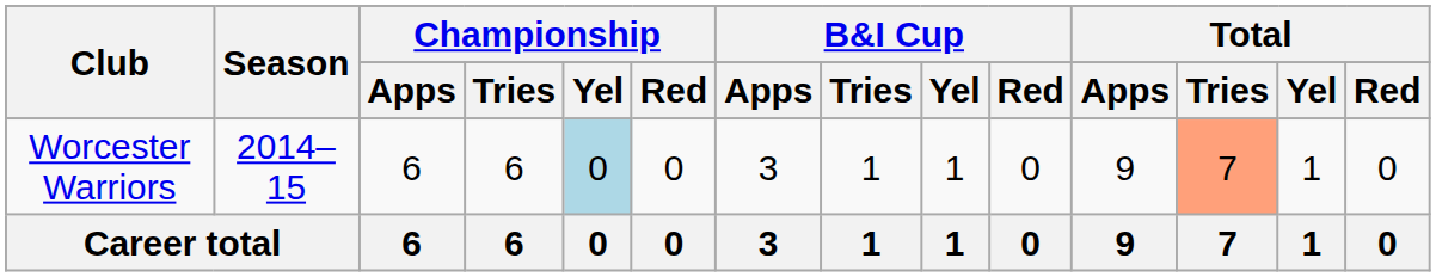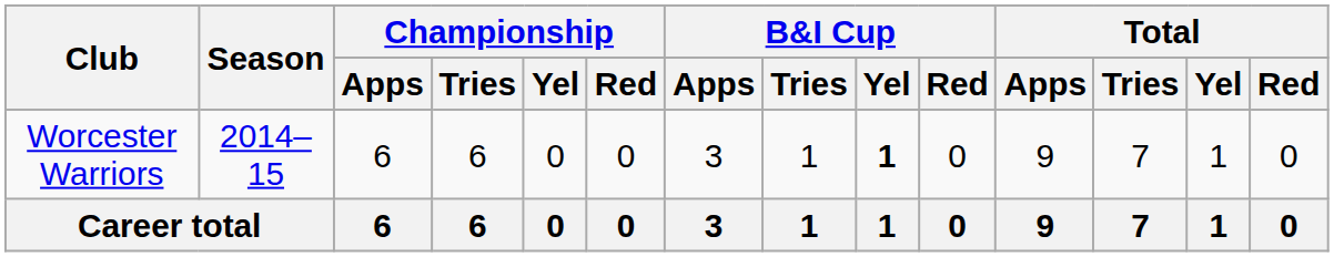Worcester Warriors | Championship / Yel: lightblue background -> no background
Worcester Warriors | B&I Cup / Yel: normal -> bold
Worcester Warriors | Total / Tries: lightsalmon background -> no background
